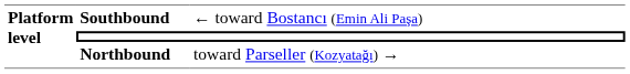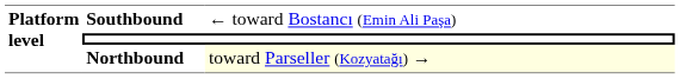Northbound | column 3: no background -> lightyellow background
